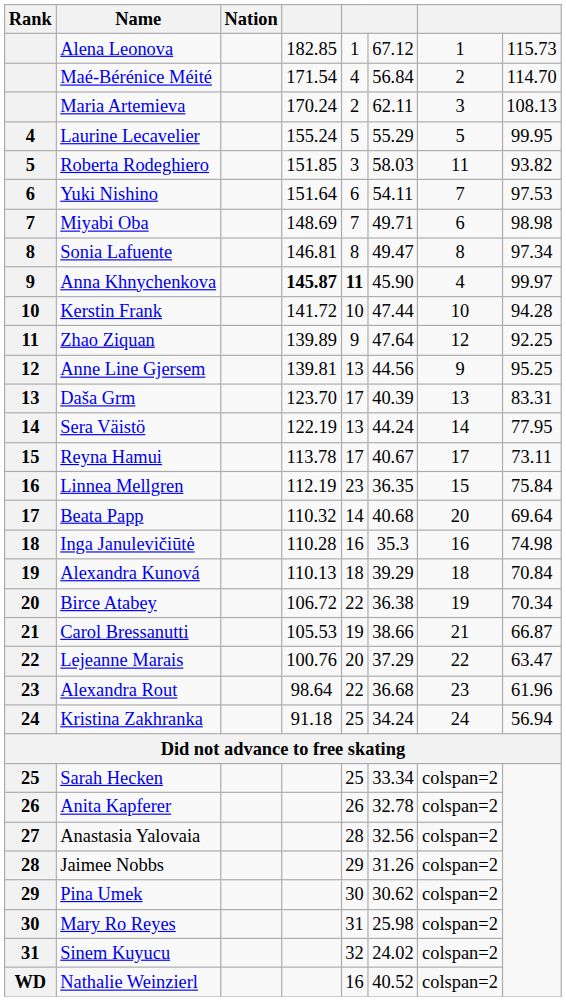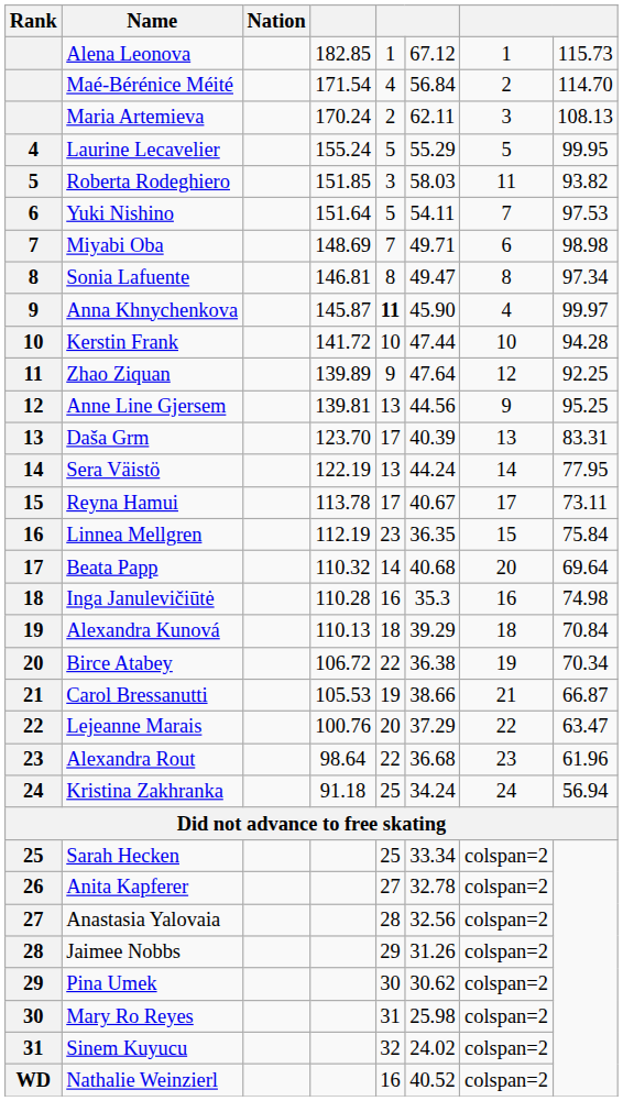Yuki Nishino | column 5: 6 -> 5
Anna Khnychenkova | column 4: bold -> normal
Anita Kapferer | column 5: 26 -> 27
